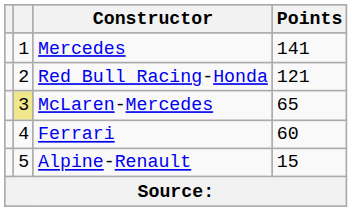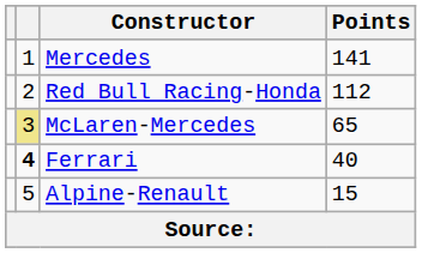Red Bull Racing-Honda | Points: 121 -> 112
Ferrari | column 2: normal -> bold
Ferrari | Points: 60 -> 40
